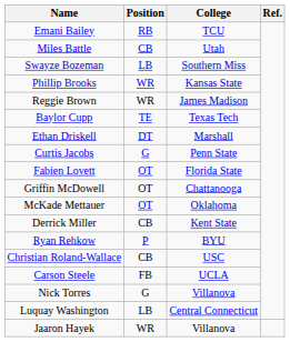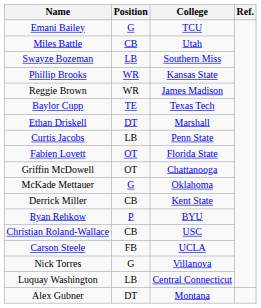Emani Bailey | Position: RB -> G
Curtis Jacobs | Position: G -> LB
McKade Mettauer | Position: OT -> G
- row: Jaaron Hayek | WR | Villanova
+ row: Alex Gubner | DT | Montana
